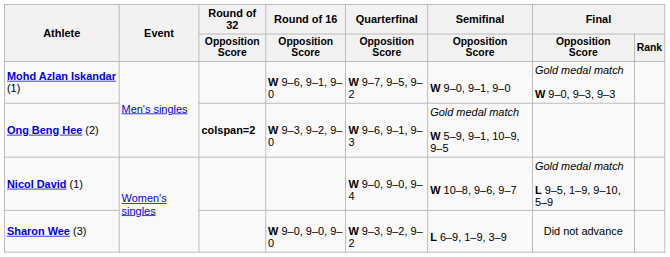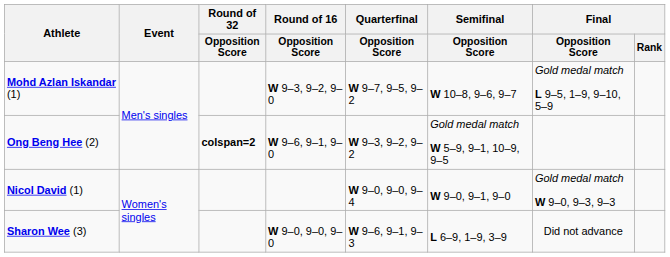Mohd Azlan Iskandar (1) | Round of 16 / Opposition Score: W 9–6, 9–1, 9–0 -> W 9–3, 9–2, 9–0
Mohd Azlan Iskandar (1) | Semifinal / Opposition Score: W 9–0, 9–1, 9–0 -> W 10–8, 9–6, 9–7
Mohd Azlan Iskandar (1) | Final / Opposition Score: Gold medal match W 9–0, 9–3, 9–3 -> Gold medal match L 9–5, 1–9, 9–10, 5–9
Ong Beng Hee (2) | Round of 16 / Opposition Score: W 9–3, 9–2, 9–0 -> W 9–6, 9–1, 9–0
Ong Beng Hee (2) | Quarterfinal / Opposition Score: W 9–6, 9–1, 9–3 -> W 9–3, 9–2, 9–2
Nicol David (1) | Semifinal / Opposition Score: W 10–8, 9–6, 9–7 -> W 9–0, 9–1, 9–0
Nicol David (1) | Final / Opposition Score: Gold medal match L 9–5, 1–9, 9–10, 5–9 -> Gold medal match W 9–0, 9–3, 9–3
Sharon Wee (3) | Quarterfinal / Opposition Score: W 9–3, 9–2, 9–2 -> W 9–6, 9–1, 9–3
